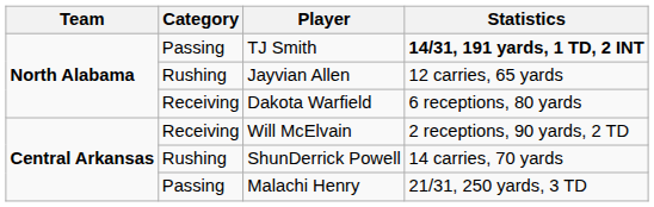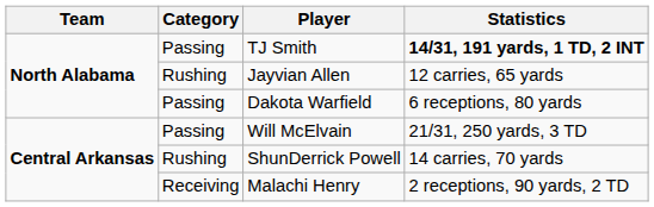Dakota Warfield | Category: Receiving -> Passing
Will McElvain | Category: Receiving -> Passing
Will McElvain | Statistics: 2 receptions, 90 yards, 2 TD -> 21/31, 250 yards, 3 TD
Malachi Henry | Category: Passing -> Receiving
Malachi Henry | Statistics: 21/31, 250 yards, 3 TD -> 2 receptions, 90 yards, 2 TD
